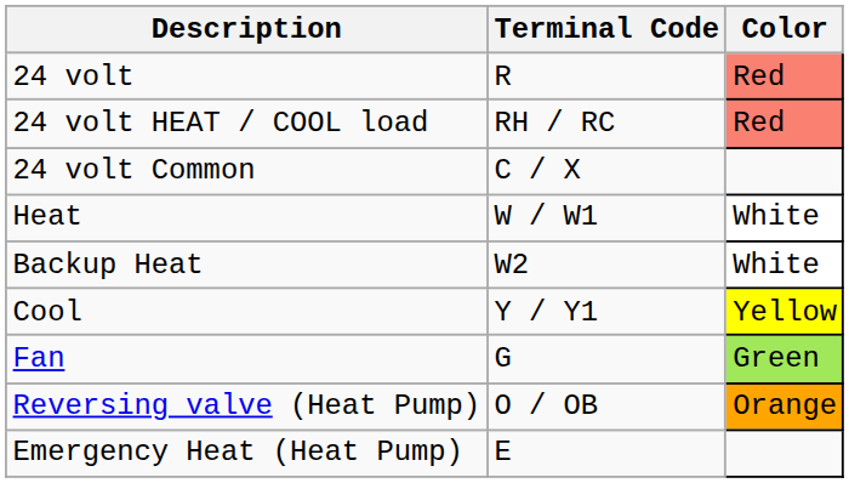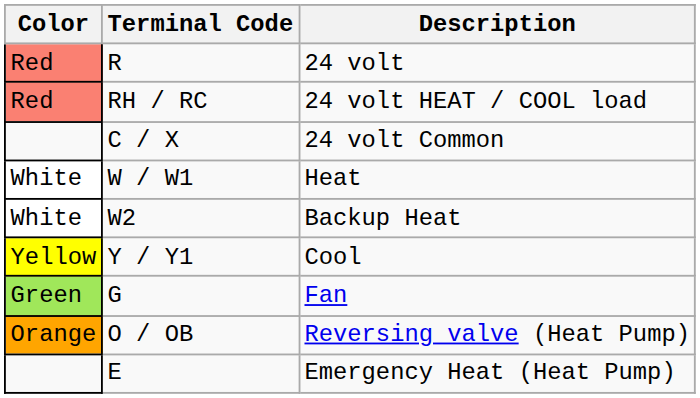columns swapped: Color <-> Description
